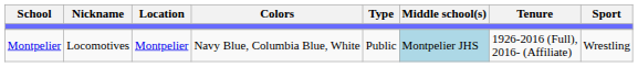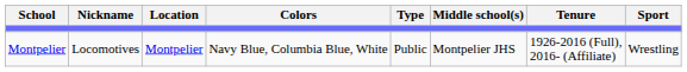row 3 | Middle school(s): lightblue background -> no background
